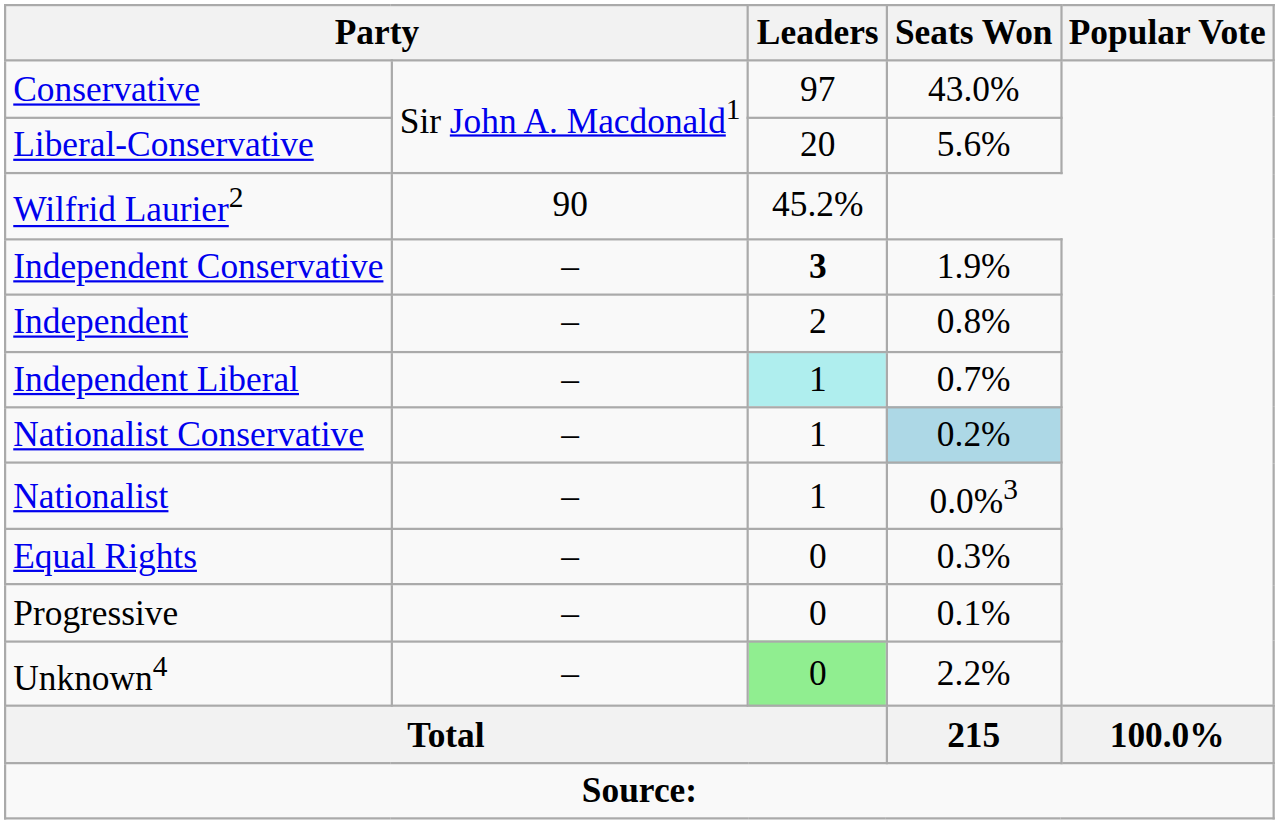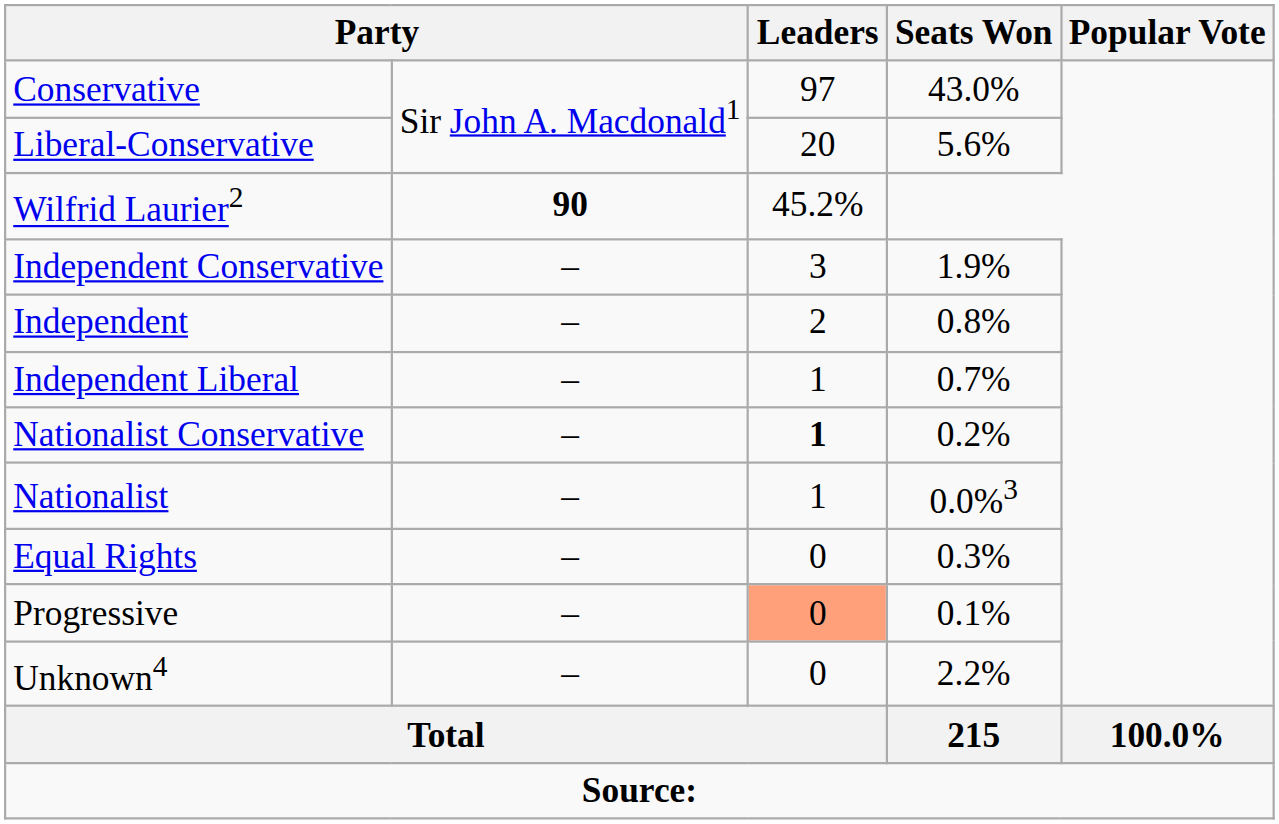Wilfrid Laurier2 | column 2: normal -> bold
Independent Conservative | Leaders: bold -> normal
Independent Liberal | Leaders: paleturquoise background -> no background
Nationalist Conservative | Leaders: normal -> bold
Nationalist Conservative | Seats Won: lightblue background -> no background
Progressive | Leaders: no background -> lightsalmon background
Unknown4 | Leaders: lightgreen background -> no background
